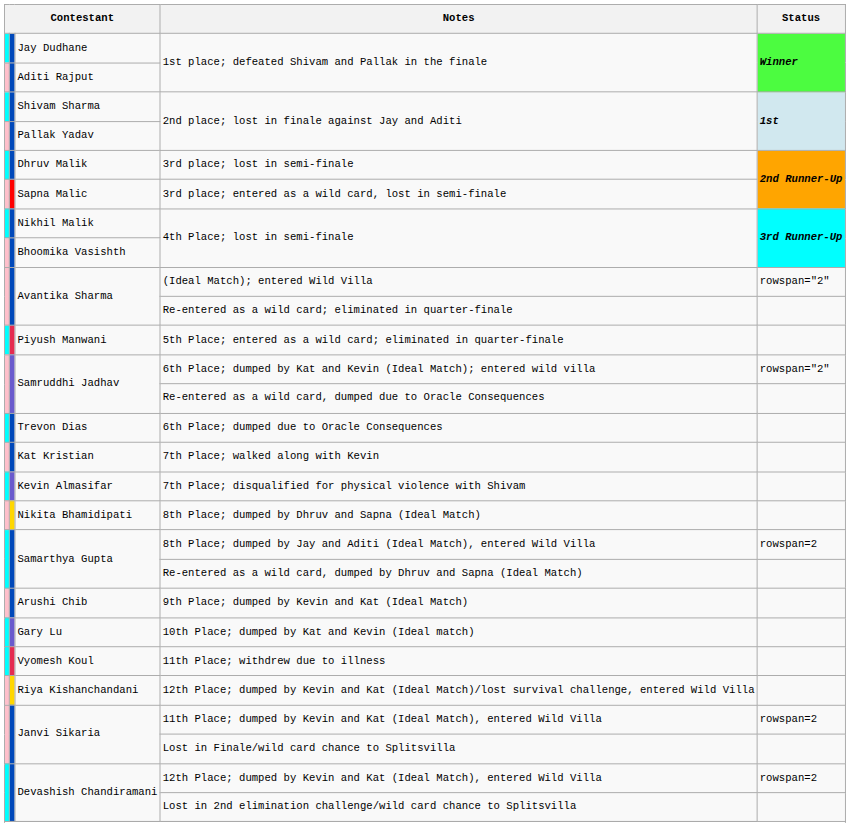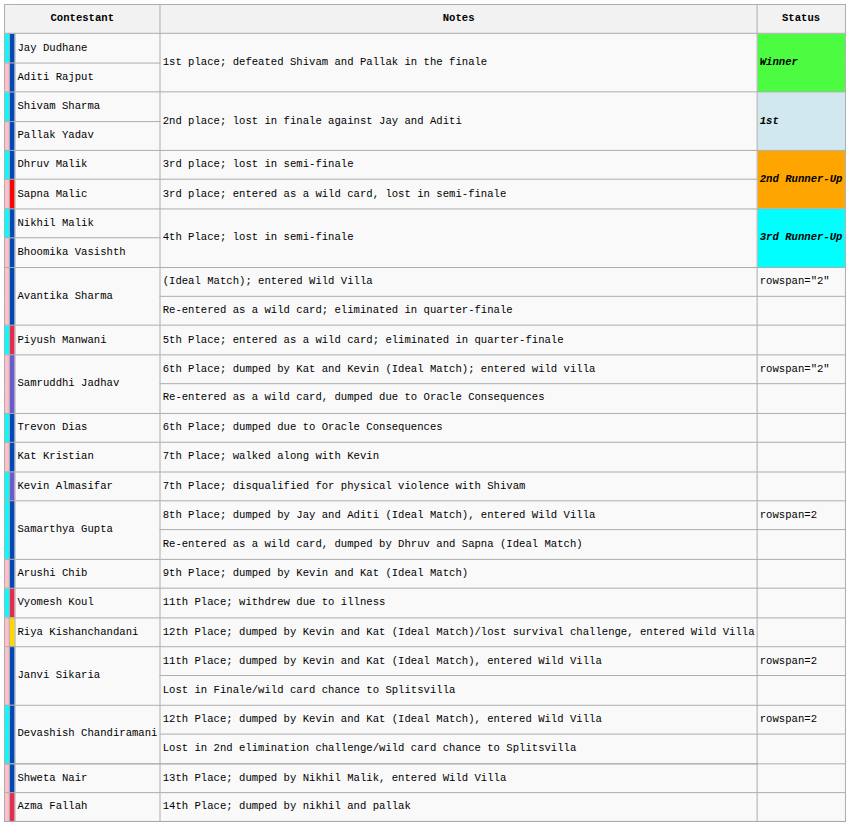- row: Nikita Bhamidipati | 8th Place; dumped by Dhruv and Sapna (Ideal Match)
- row: Gary Lu | 10th Place; dumped by Kat and Kevin (Ideal match)
+ row: Shweta Nair | 13th Place; dumped by Nikhil Malik, entered Wild Villa
+ row: Azma Fallah | 14th Place; dumped by nikhil and pallak
